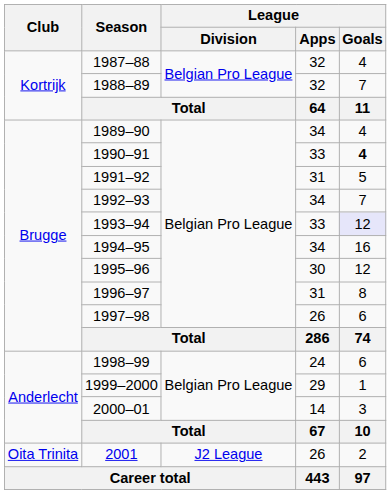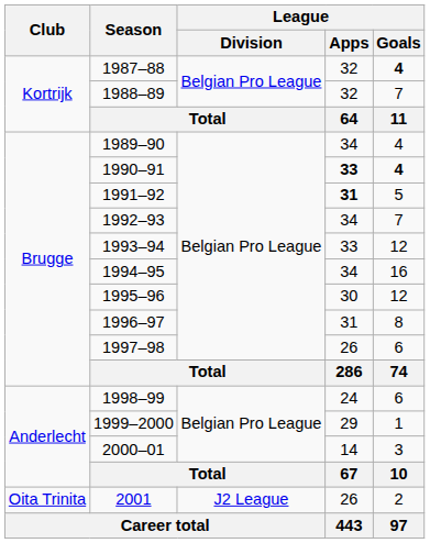1987–88 | League / Goals: normal -> bold
1990–91 | League / Apps: normal -> bold
1991–92 | League / Apps: normal -> bold
1993–94 | League / Goals: lavender background -> no background
